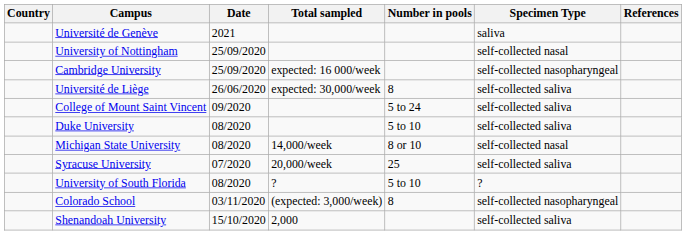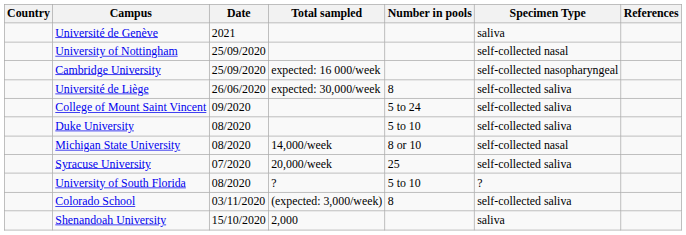Colorado School | Specimen Type: self-collected nasopharyngeal -> self-collected saliva
Shenandoah University | Specimen Type: self-collected saliva -> saliva
